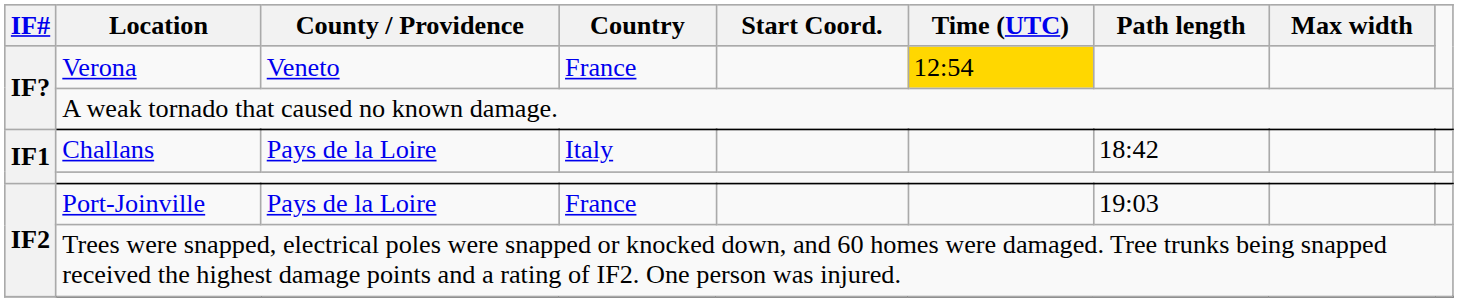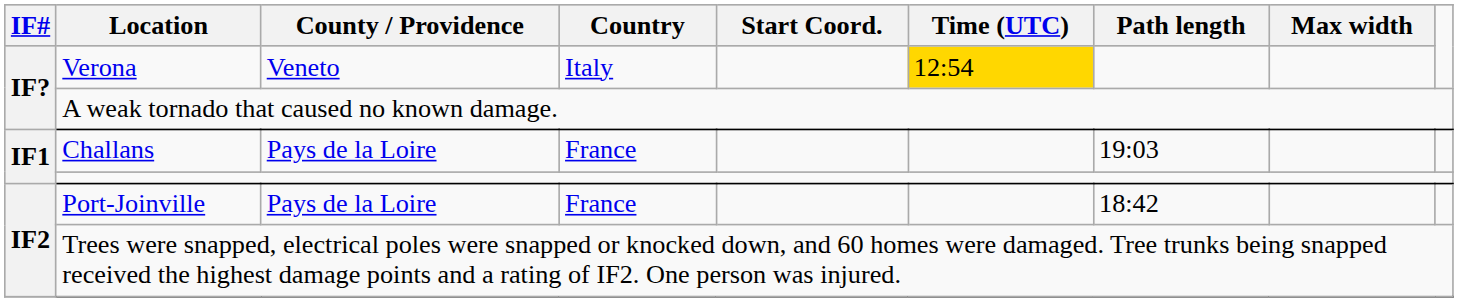Verona | Country: France -> Italy
Challans | Country: Italy -> France
Challans | Path length: 18:42 -> 19:03
Port-Joinville | Path length: 19:03 -> 18:42
